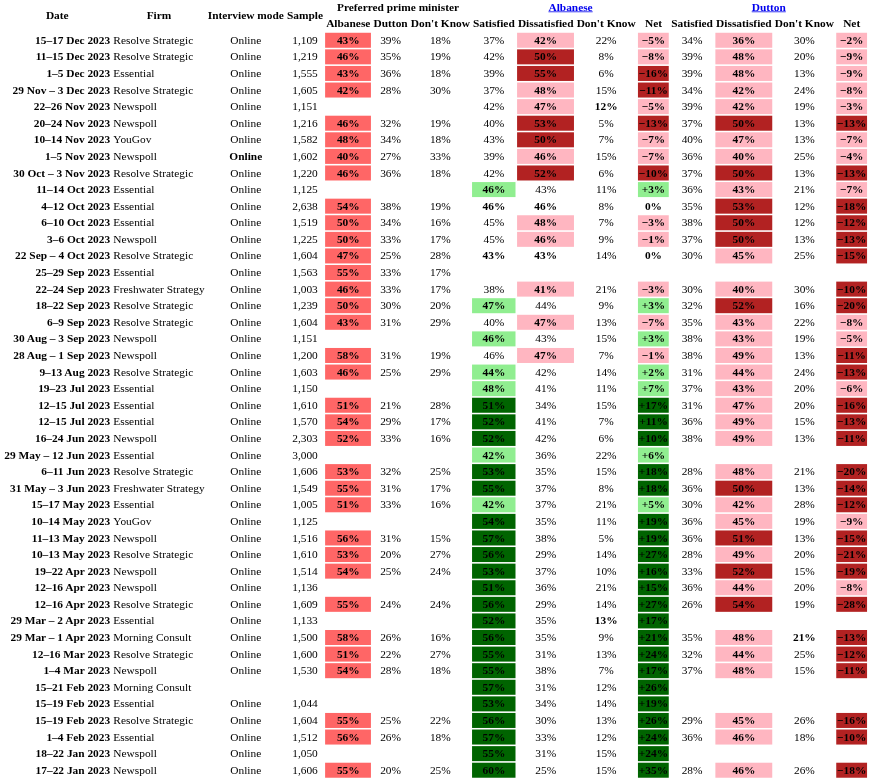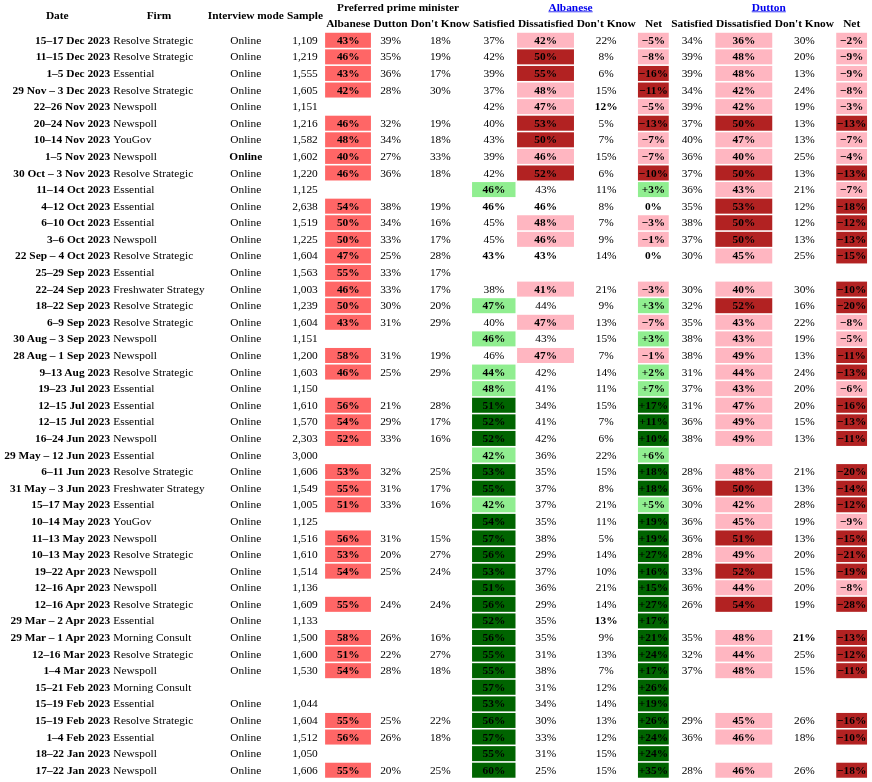1–5 Dec 2023 | Preferred prime minister / Don't Know: 18% -> 17%
12–15 Jul 2023 / 1,610 | Preferred prime minister / Albanese: 51% -> 56%
